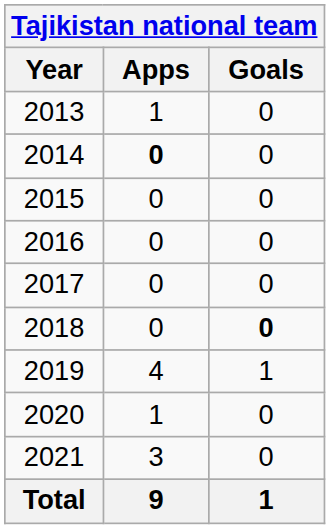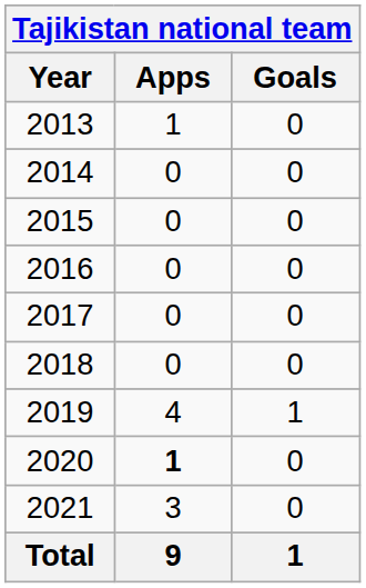2014 | Apps: bold -> normal
2018 | Goals: bold -> normal
2020 | Apps: normal -> bold
